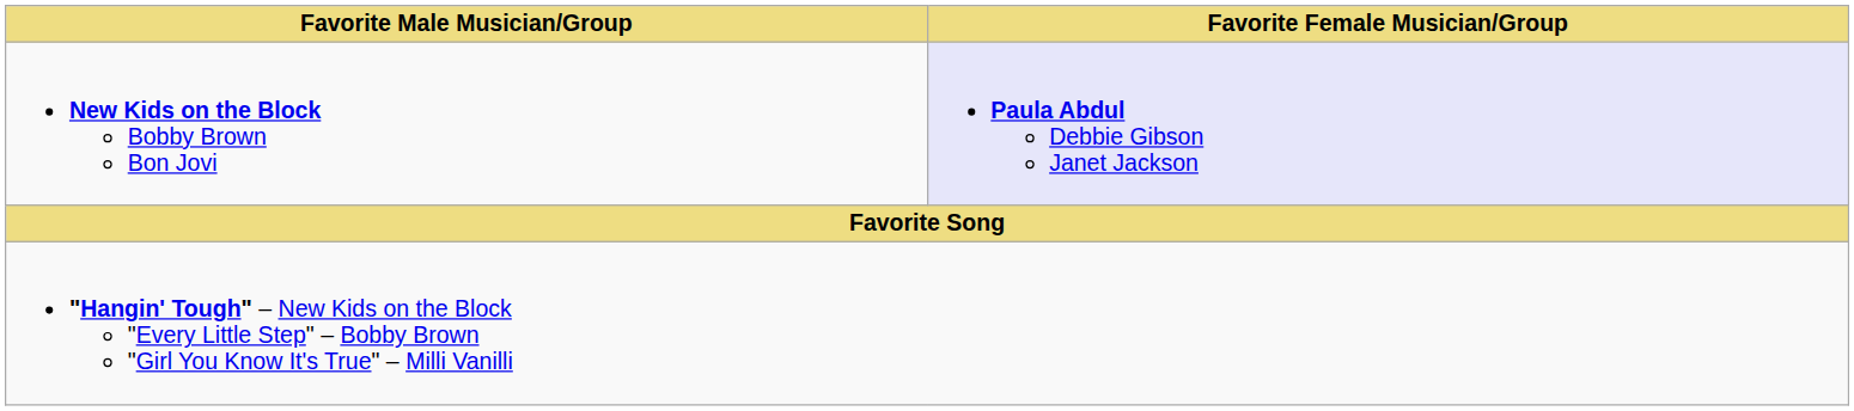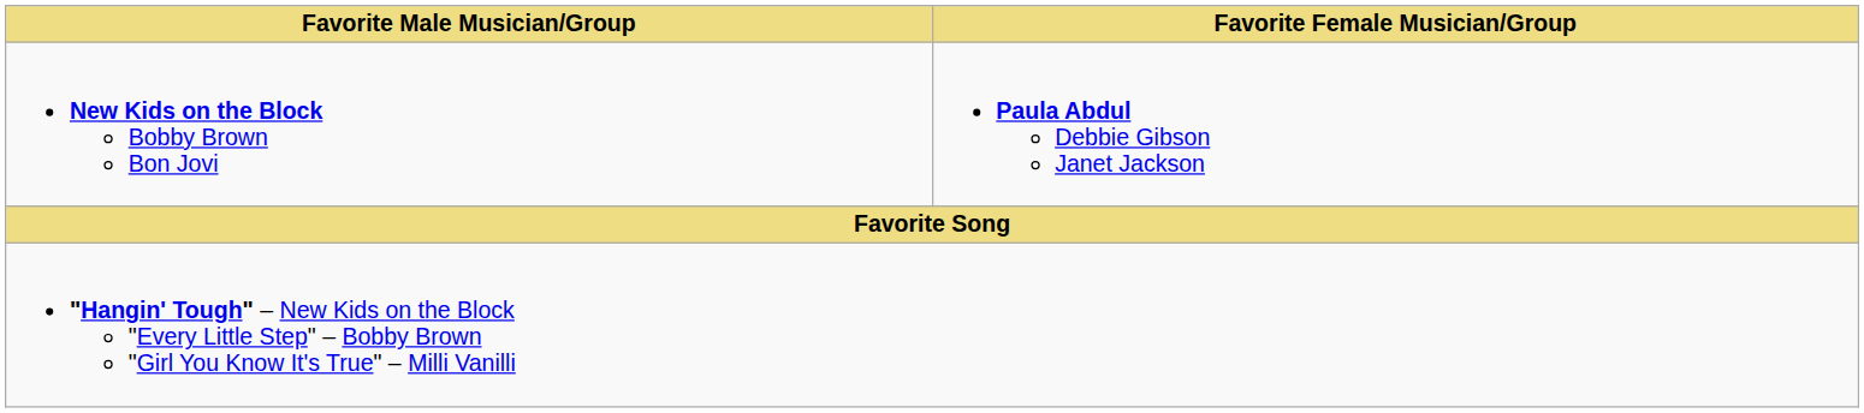New Kids on the Block Bobby Brown Bon Jovi | Favorite Female Musician/Group: lavender background -> no background
